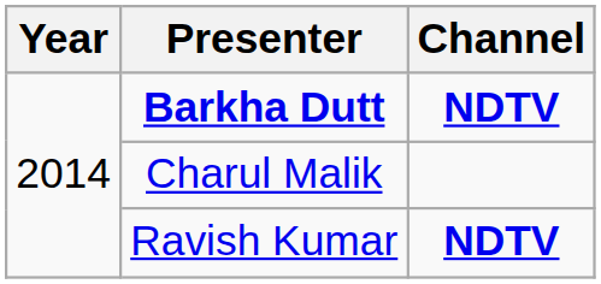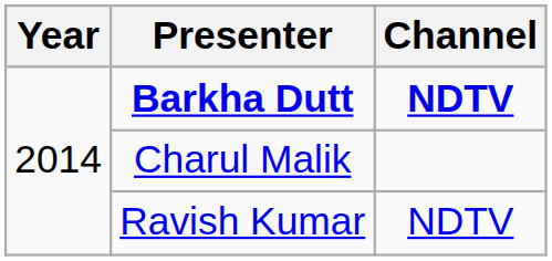Ravish Kumar | Channel: bold -> normal
